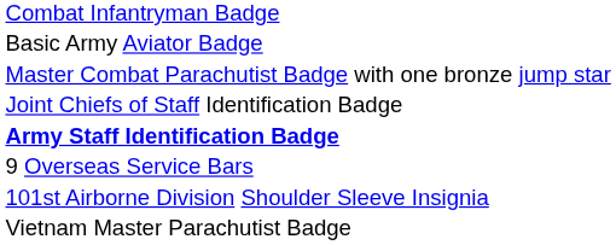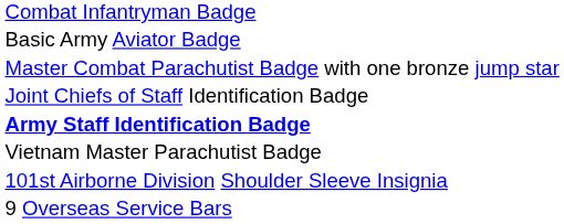row 6 | column 1: 9 Overseas Service Bars -> Vietnam Master Parachutist Badge
row 8 | column 1: Vietnam Master Parachutist Badge -> 9 Overseas Service Bars
